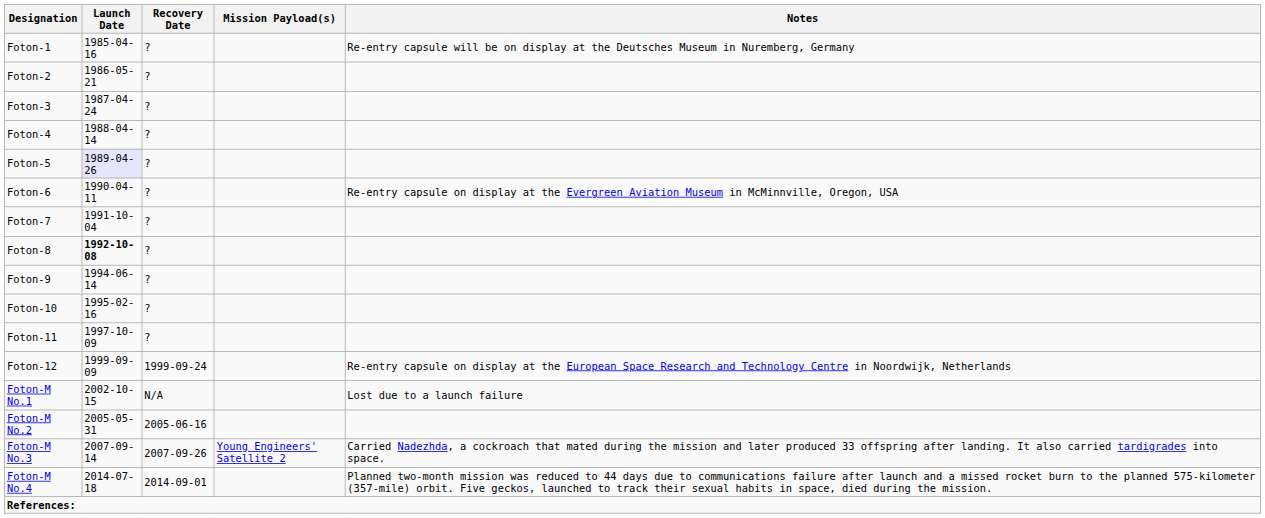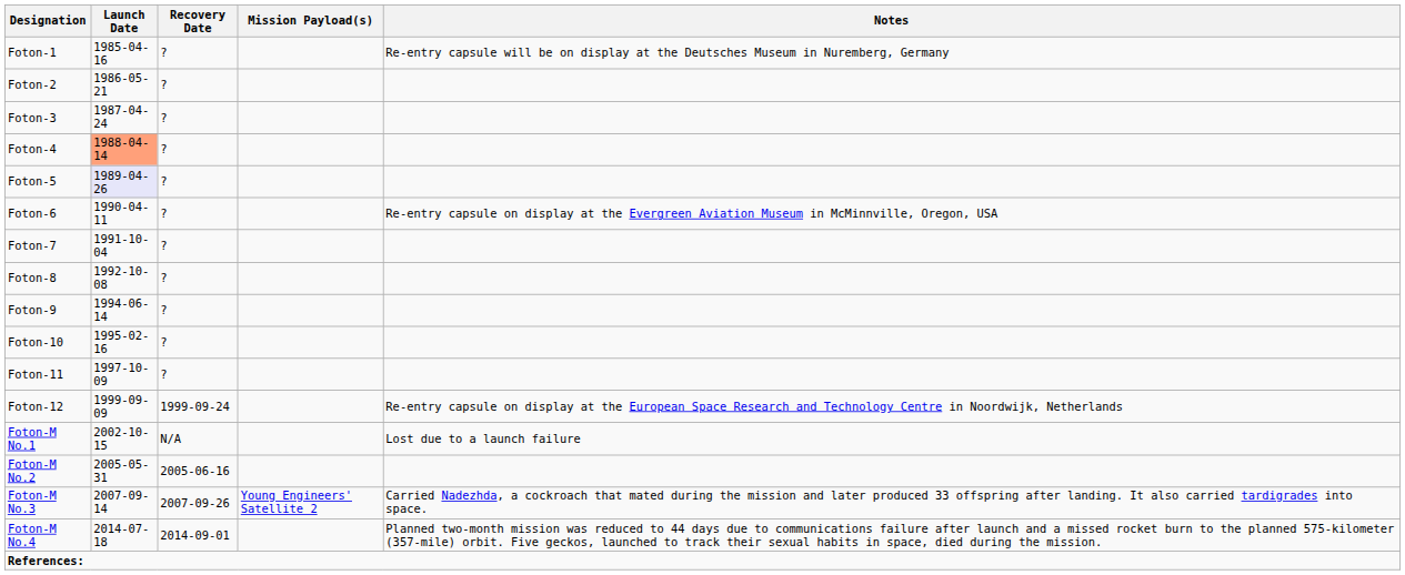Foton-4 | Launch Date: no background -> lightsalmon background
Foton-8 | Launch Date: bold -> normal
